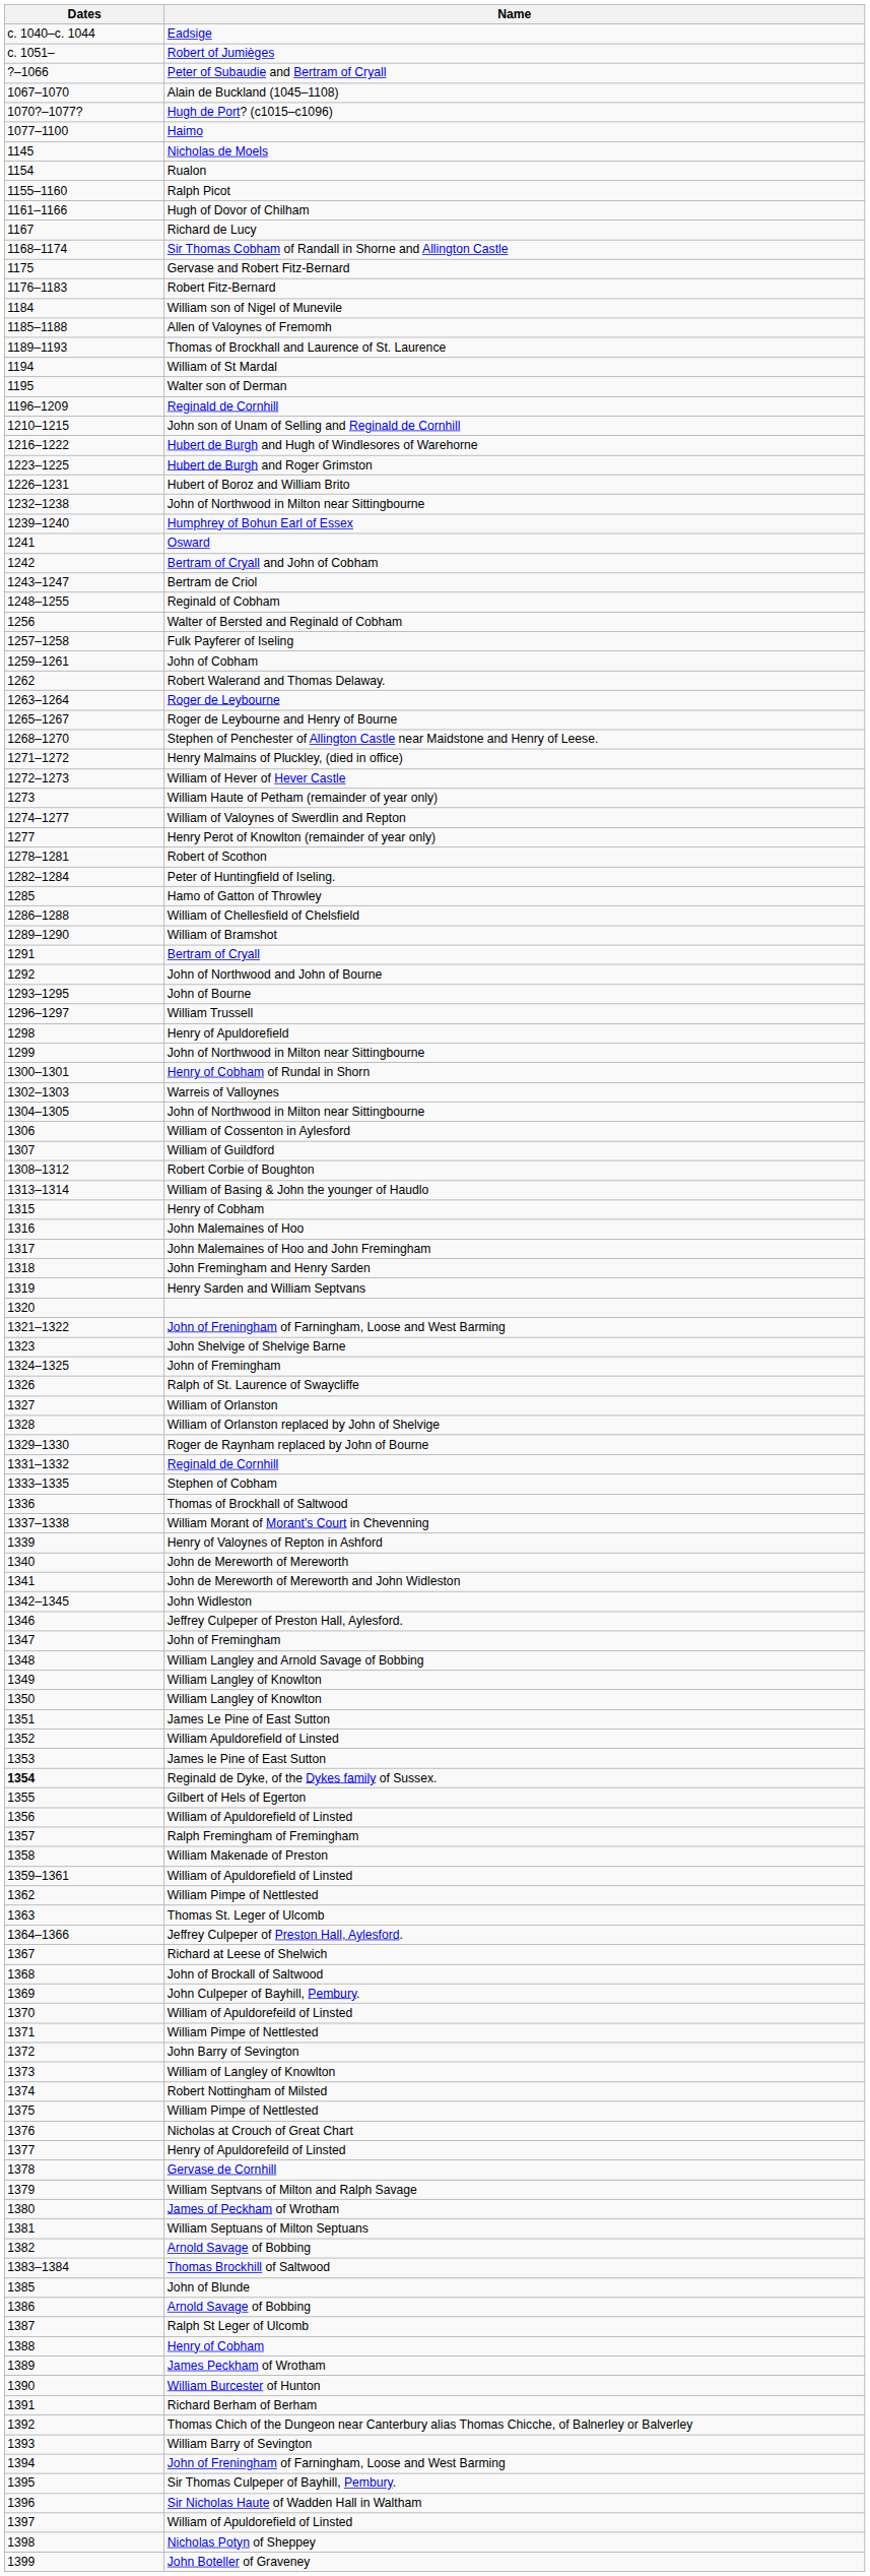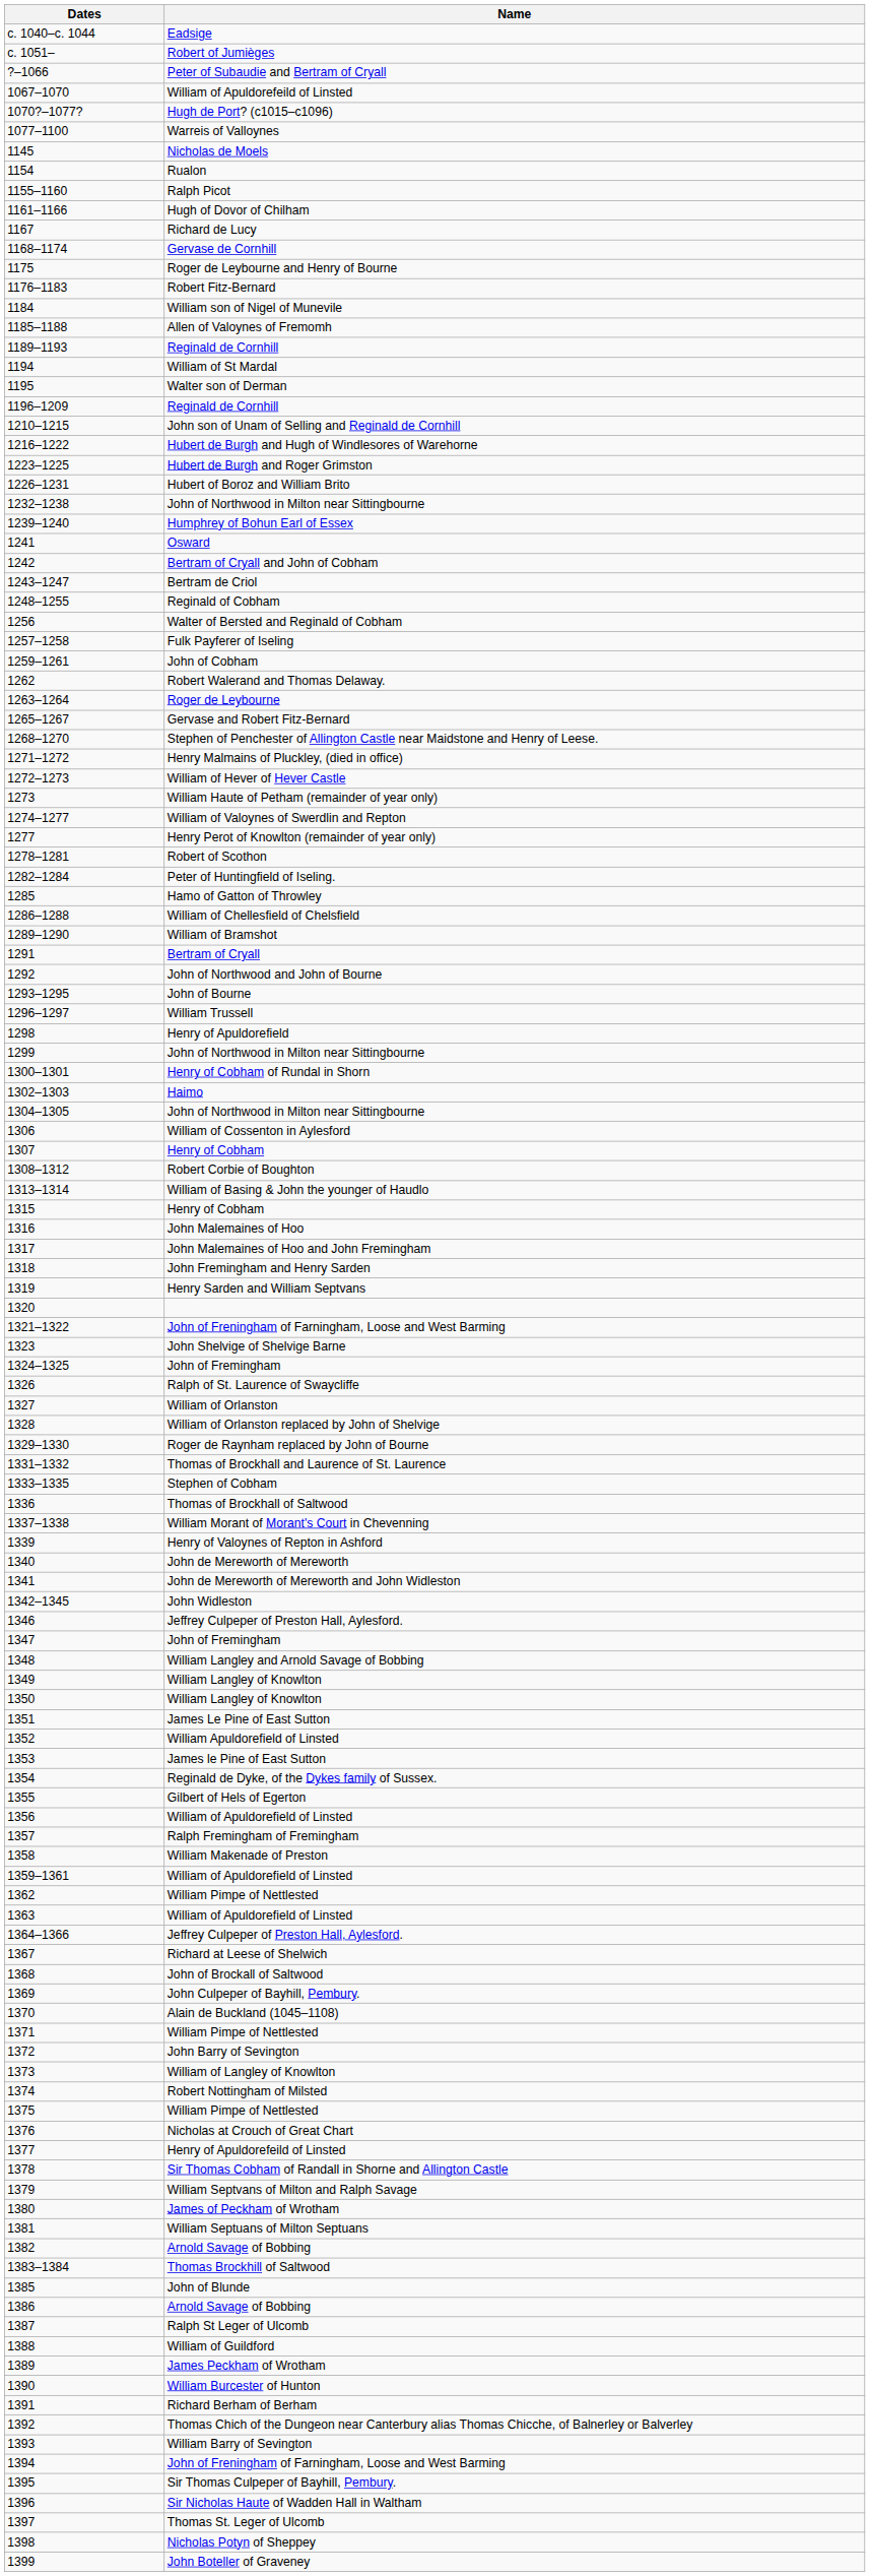row 5 | Name: Alain de Buckland (1045–1108) -> William of Apuldorefeild of Linsted
row 7 | Name: Haimo -> Warreis of Valloynes
row 13 | Name: Sir Thomas Cobham of Randall in Shorne and Allington Castle -> Gervase de Cornhill
row 14 | Name: Gervase and Robert Fitz-Bernard -> Roger de Leybourne and Henry of Bourne
row 18 | Name: Thomas of Brockhall and Laurence of St. Laurence -> Reginald de Cornhill
row 37 | Name: Roger de Leybourne and Henry of Bourne -> Gervase and Robert Fitz-Bernard
row 56 | Name: Warreis of Valloynes -> Haimo
row 59 | Name: William of Guildford -> Henry of Cobham
row 75 | Name: Reginald de Cornhill -> Thomas of Brockhall and Laurence of St. Laurence
row 91 | Dates: bold -> normal
row 98 | Name: Thomas St. Leger of Ulcomb -> William of Apuldorefield of Linsted
row 103 | Name: William of Apuldorefeild of Linsted -> Alain de Buckland (1045–1108)
row 111 | Name: Gervase de Cornhill -> Sir Thomas Cobham of Randall in Shorne and Allington Castle
row 120 | Name: Henry of Cobham -> William of Guildford
row 129 | Name: William of Apuldorefield of Linsted -> Thomas St. Leger of Ulcomb
